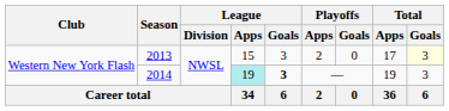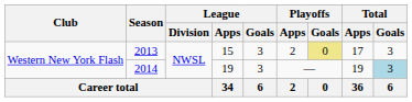2013 | Playoffs / Goals: no background -> khaki background
2013 | Total / Goals: lightyellow background -> no background
2014 | League / Apps: paleturquoise background -> no background
2014 | League / Goals: bold -> normal
2014 | Total / Goals: no background -> lightblue background
